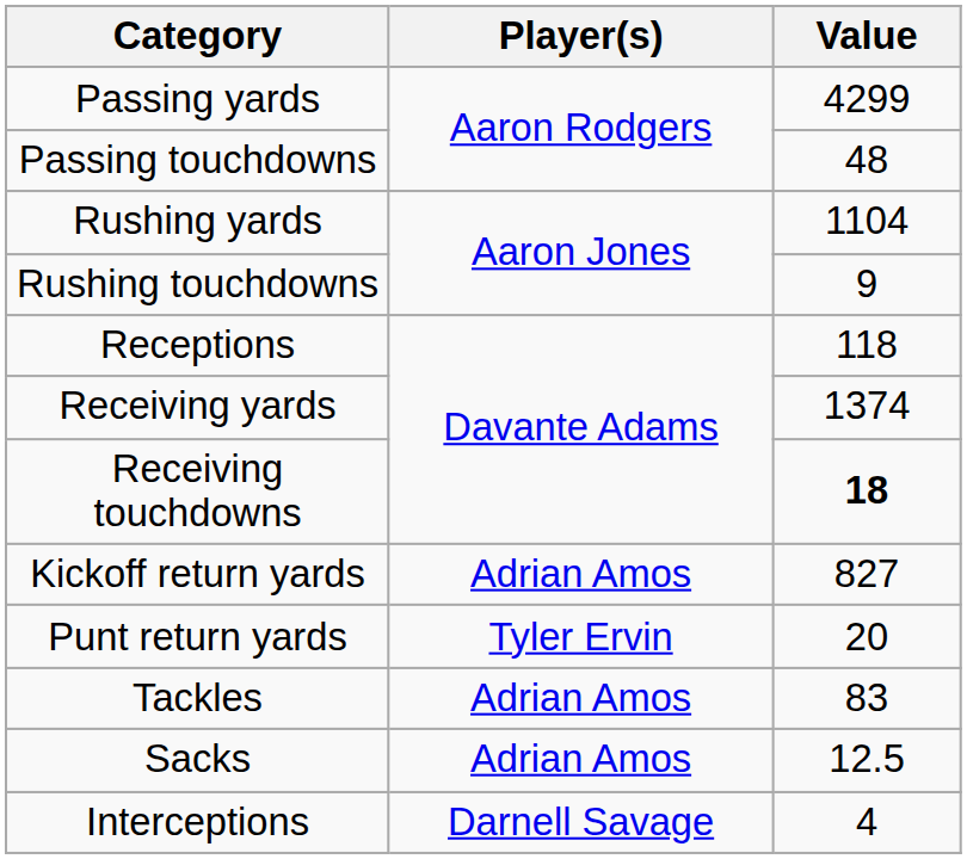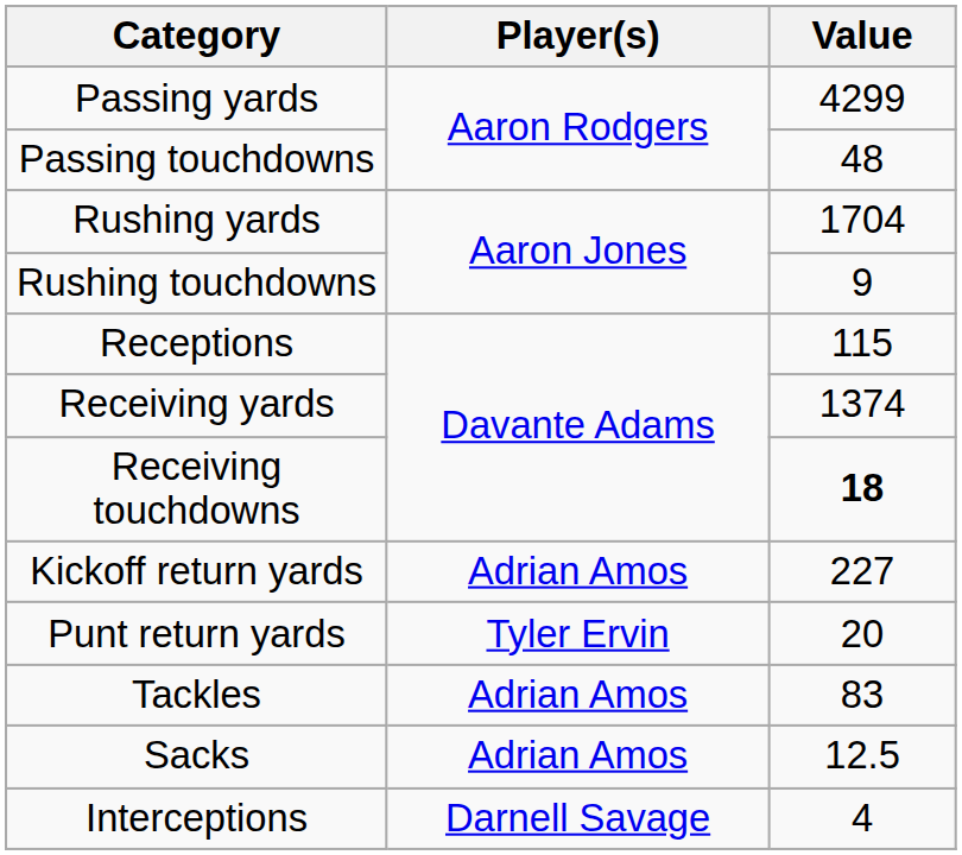Rushing yards | Value: 1104 -> 1704
Receptions | Value: 118 -> 115
Kickoff return yards | Value: 827 -> 227
